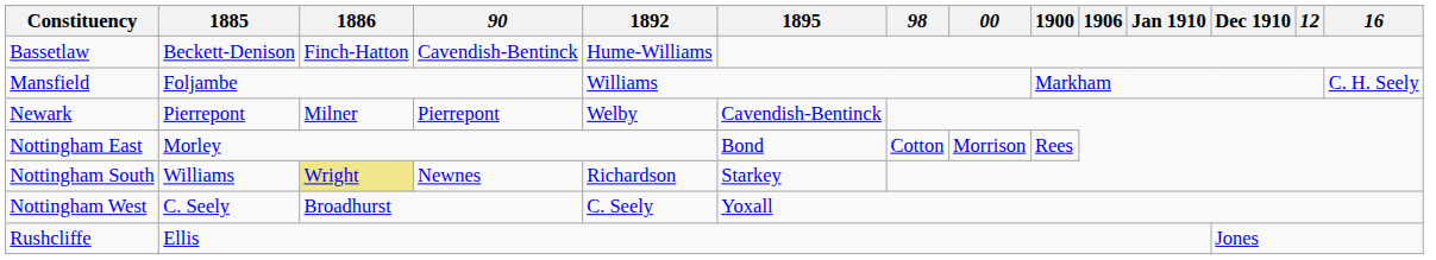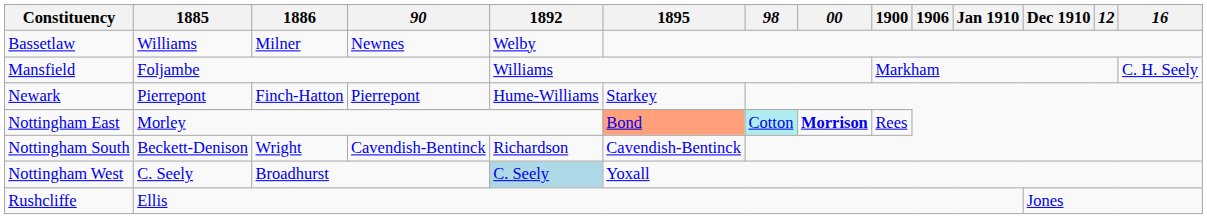Bassetlaw | 1885: Beckett-Denison -> Williams
Bassetlaw | 1886: Finch-Hatton -> Milner
Bassetlaw | 90: Cavendish-Bentinck -> Newnes
Bassetlaw | 1892: Hume-Williams -> Welby
Newark | 1886: Milner -> Finch-Hatton
Newark | 1892: Welby -> Hume-Williams
Newark | 1895: Cavendish-Bentinck -> Starkey
Nottingham East | 1895: no background -> lightsalmon background
Nottingham East | 98: no background -> paleturquoise background
Nottingham East | 00: normal -> bold
Nottingham South | 1885: Williams -> Beckett-Denison
Nottingham South | 1886: khaki background -> no background
Nottingham South | 90: Newnes -> Cavendish-Bentinck
Nottingham South | 1895: Starkey -> Cavendish-Bentinck
Nottingham West | 1892: no background -> lightblue background
